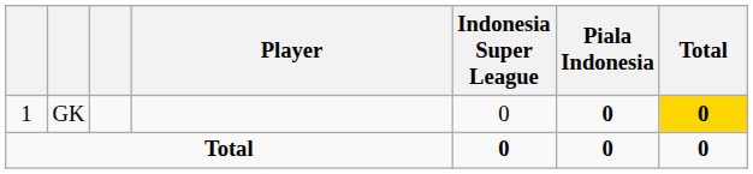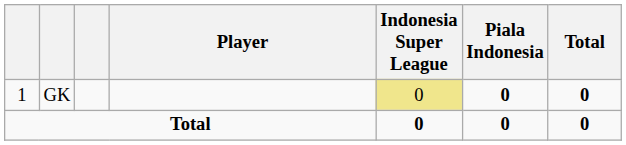1 | Indonesia Super League: no background -> khaki background
1 | Total: gold background -> no background
